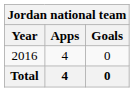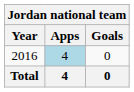2016 | Apps: no background -> lightblue background
